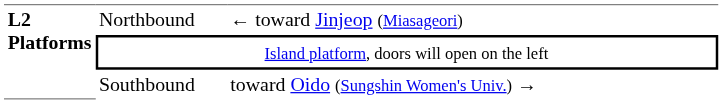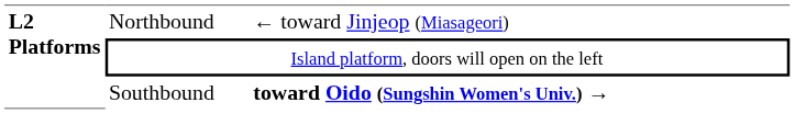Southbound | column 3: normal -> bold
